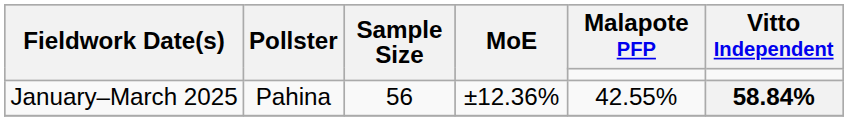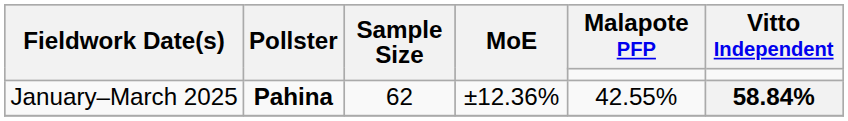January–March 2025 | Pollster: normal -> bold
January–March 2025 | Sample Size: 56 -> 62
